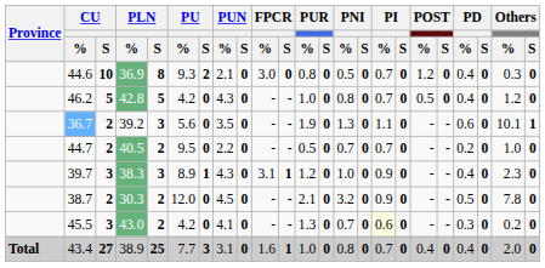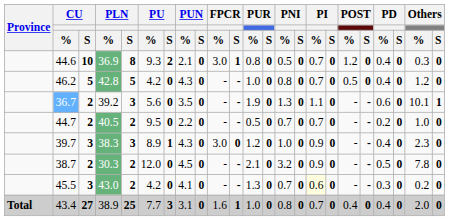44.6 | FPCR / S: 0 -> 1
39.7 | FPCR / %: 3.1 -> 3.0
39.7 | FPCR / S: 1 -> 0
